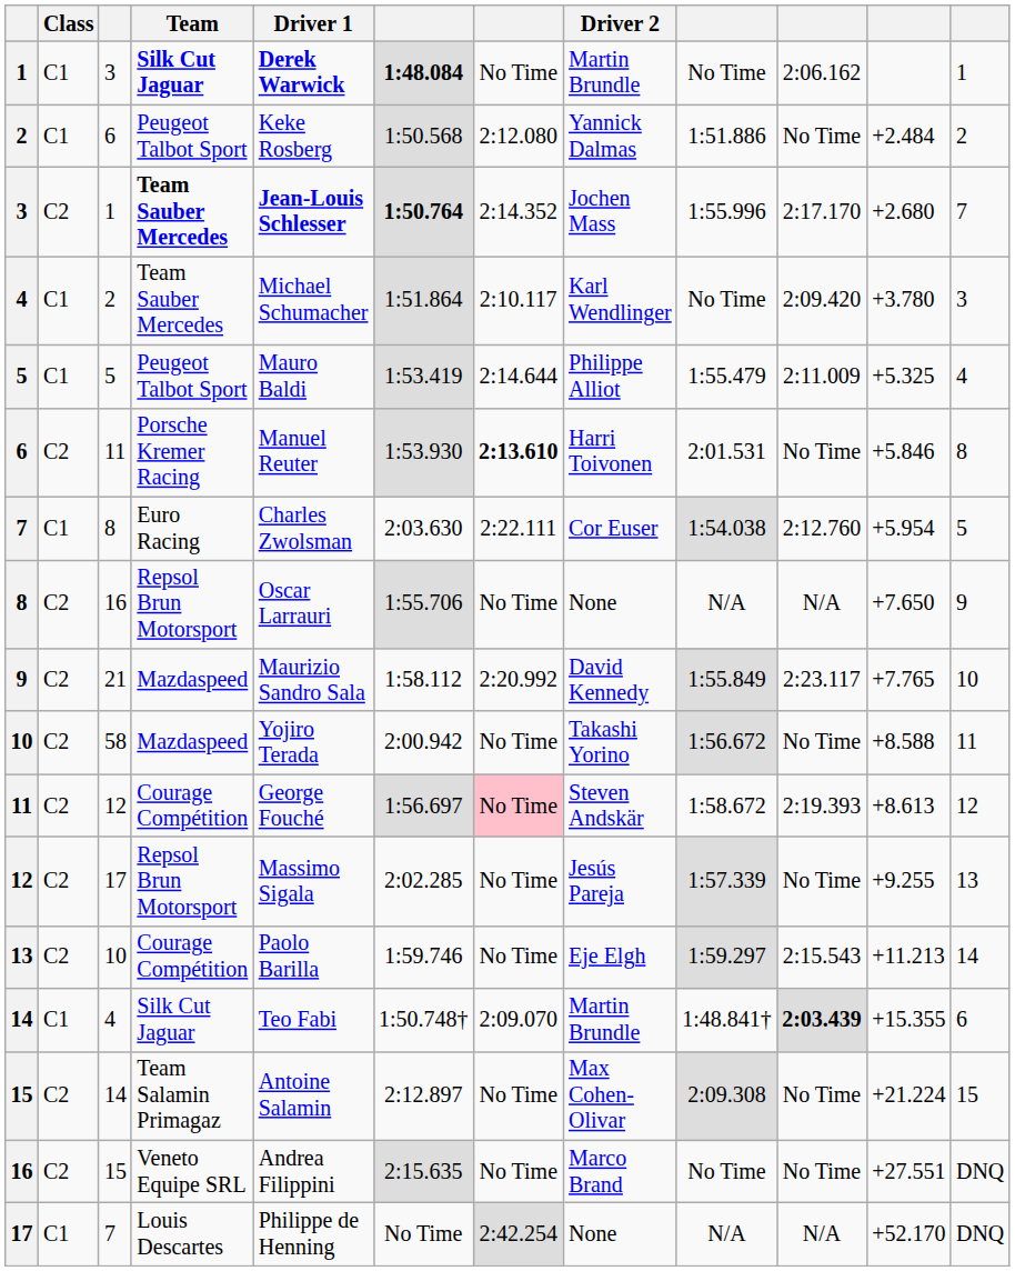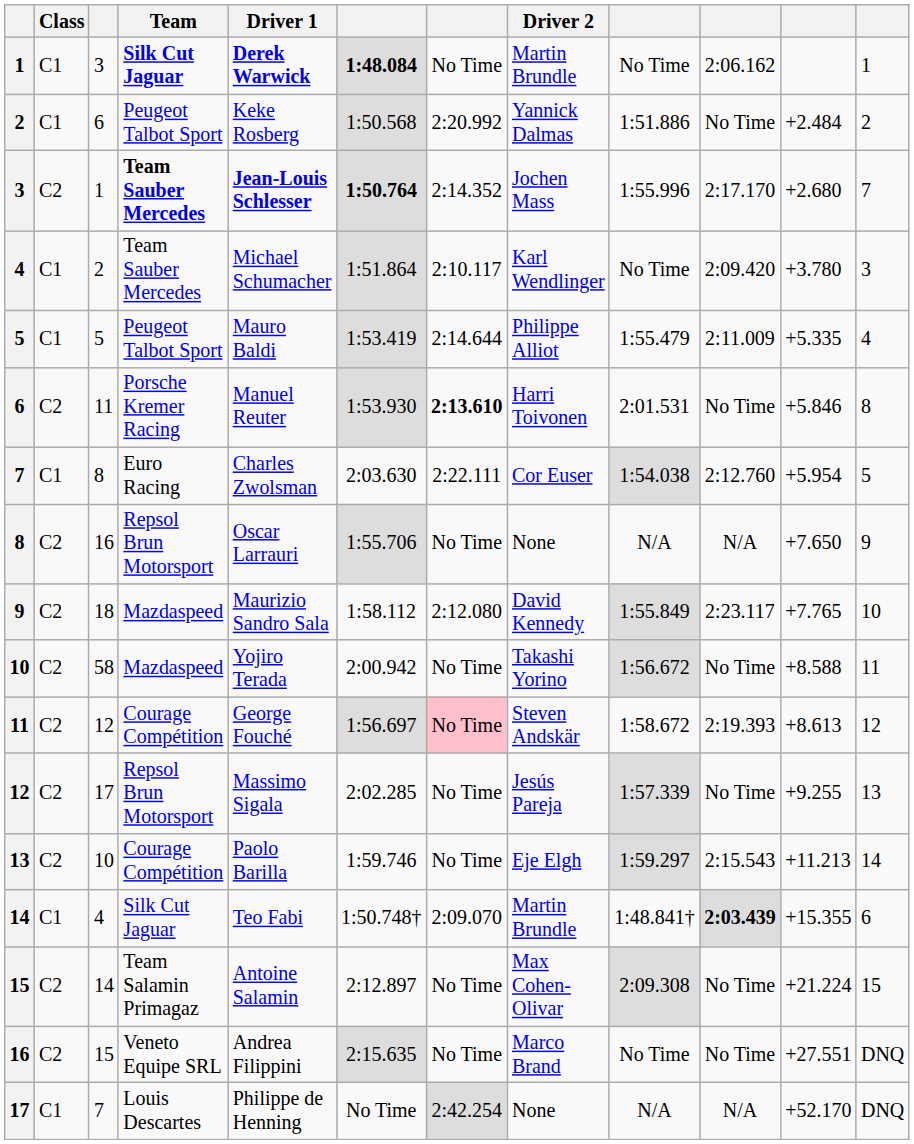row 3 | column 7: 2:12.080 -> 2:20.992
row 6 | column 11: +5.325 -> +5.335
row 10 | column 3: 21 -> 18
row 10 | column 7: 2:20.992 -> 2:12.080
